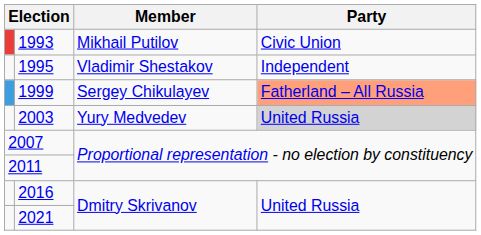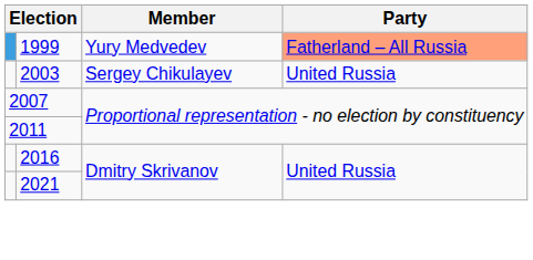- row: 1993 | Mikhail Putilov | Civic Union
- row: 1995 | Vladimir Shestakov | Independent
1999 | Member: Sergey Chikulayev -> Yury Medvedev
2003 | Member: Yury Medvedev -> Sergey Chikulayev
2003 | Party: lightgrey background -> no background
